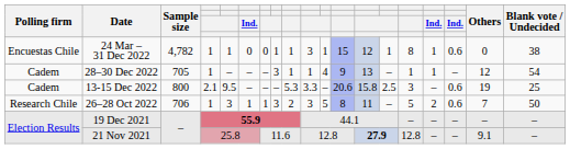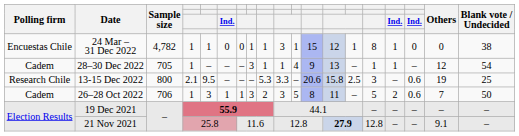24 Mar – 31 Dec 2022 | column 17: 0.6 -> 0
13-15 Dec 2022 | Polling firm: Cadem -> Research Chile
26–28 Oct 2022 | Polling firm: Research Chile -> Cadem
